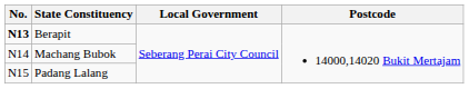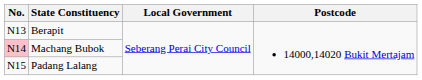Berapit | No.: bold -> normal
Machang Bubok | No.: no background -> pink background
